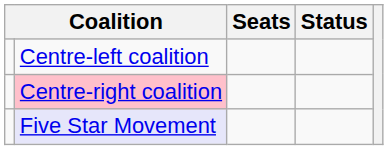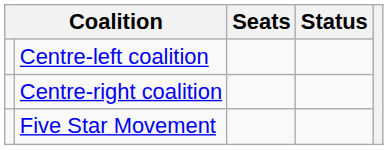Centre-right coalition | column 2: pink background -> no background
Five Star Movement | column 2: lavender background -> no background
